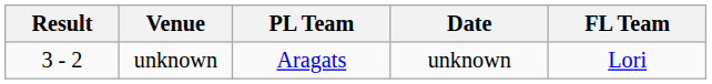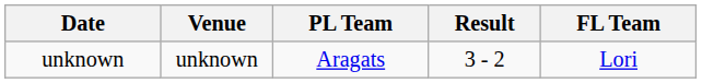columns swapped: Date <-> Result
